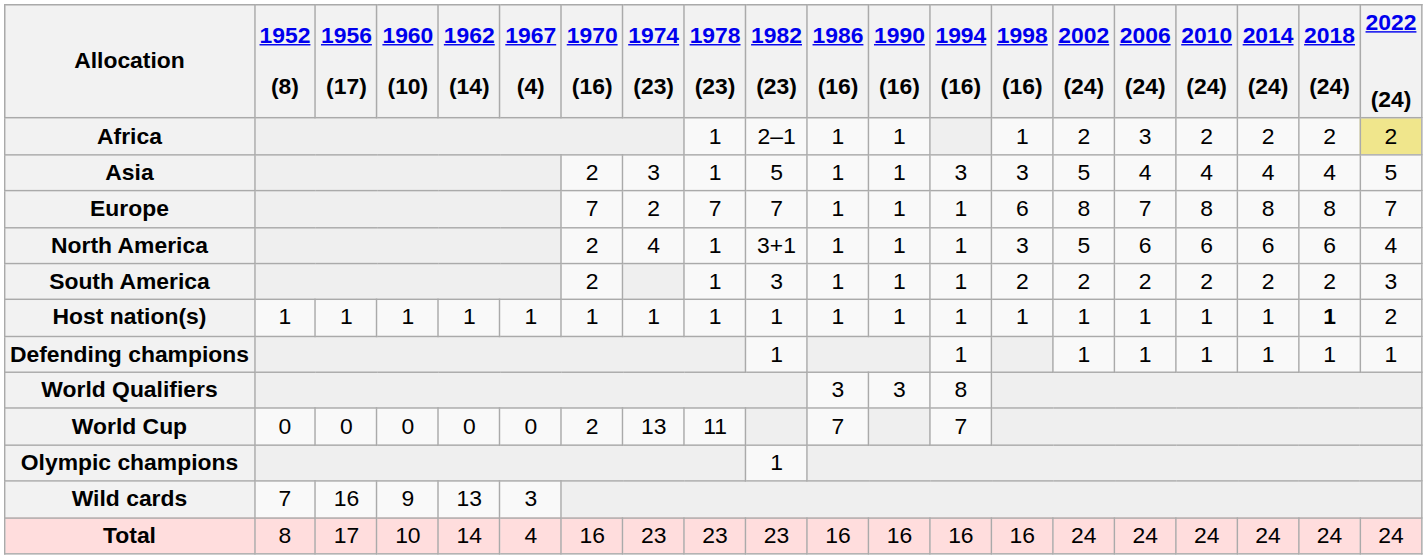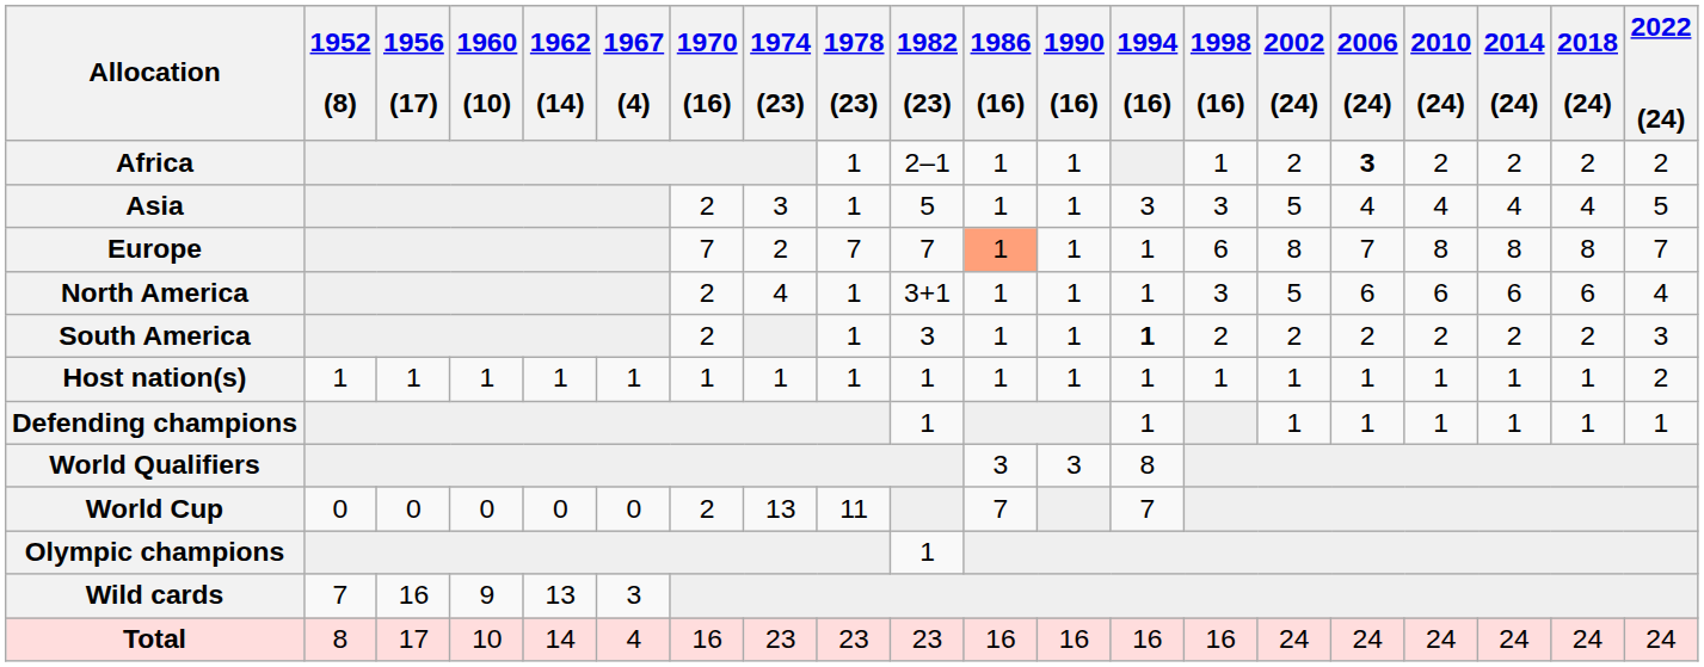Africa | 2006 (24): normal -> bold
Africa | 2022 (24): khaki background -> no background
Europe | 1986 (16): no background -> lightsalmon background
South America | 1994 (16): normal -> bold
Host nation(s) | 2018 (24): bold -> normal
